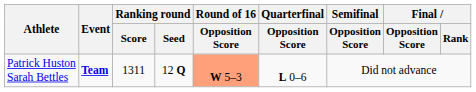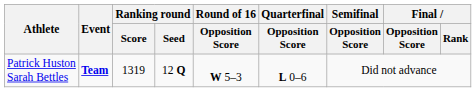Patrick Huston Sarah Bettles | Ranking round / Score: 1311 -> 1319
Patrick Huston Sarah Bettles | Round of 16 / Opposition Score: lightsalmon background -> no background
